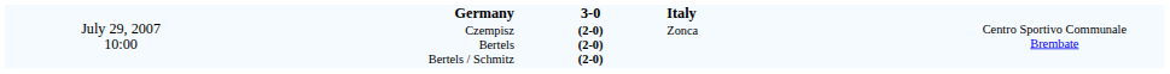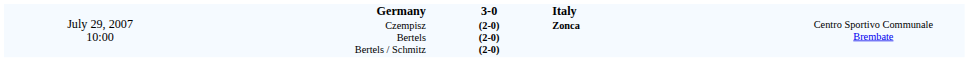Czempisz Bertels Bertels / Schmitz | column 4: normal -> bold
